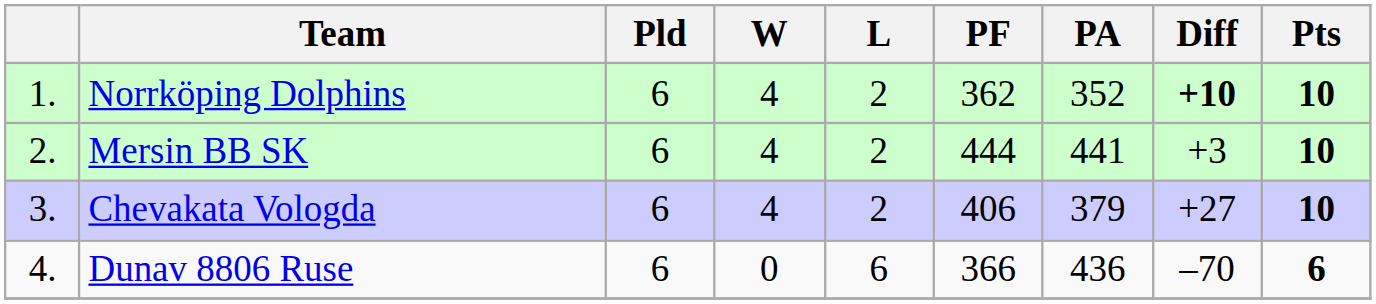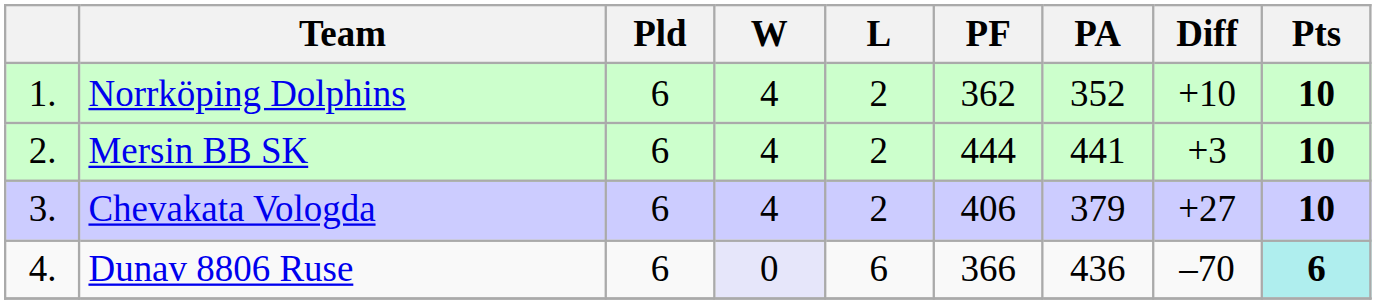Norrköping Dolphins | Diff: bold -> normal
Dunav 8806 Ruse | W: no background -> lavender background
Dunav 8806 Ruse | Pts: no background -> paleturquoise background
